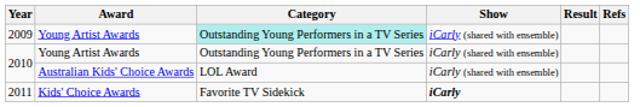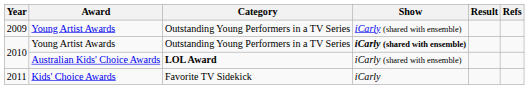2009 | Category: paleturquoise background -> no background
2010 / Young Artist Awards | Show: normal -> bold
2010 / Australian Kids' Choice Awards | Category: normal -> bold
2011 | Show: bold -> normal
